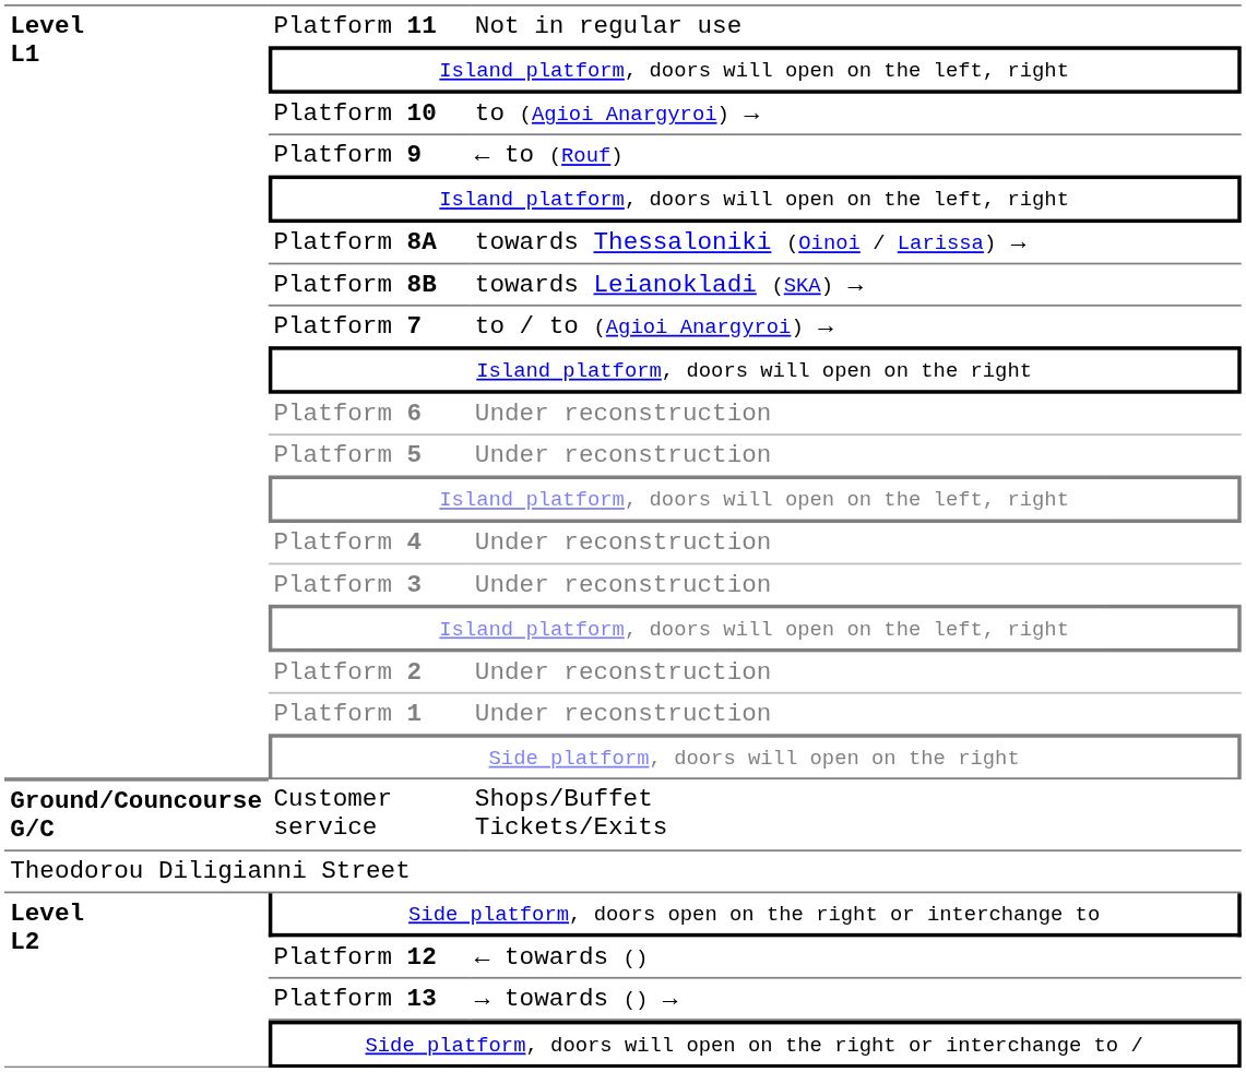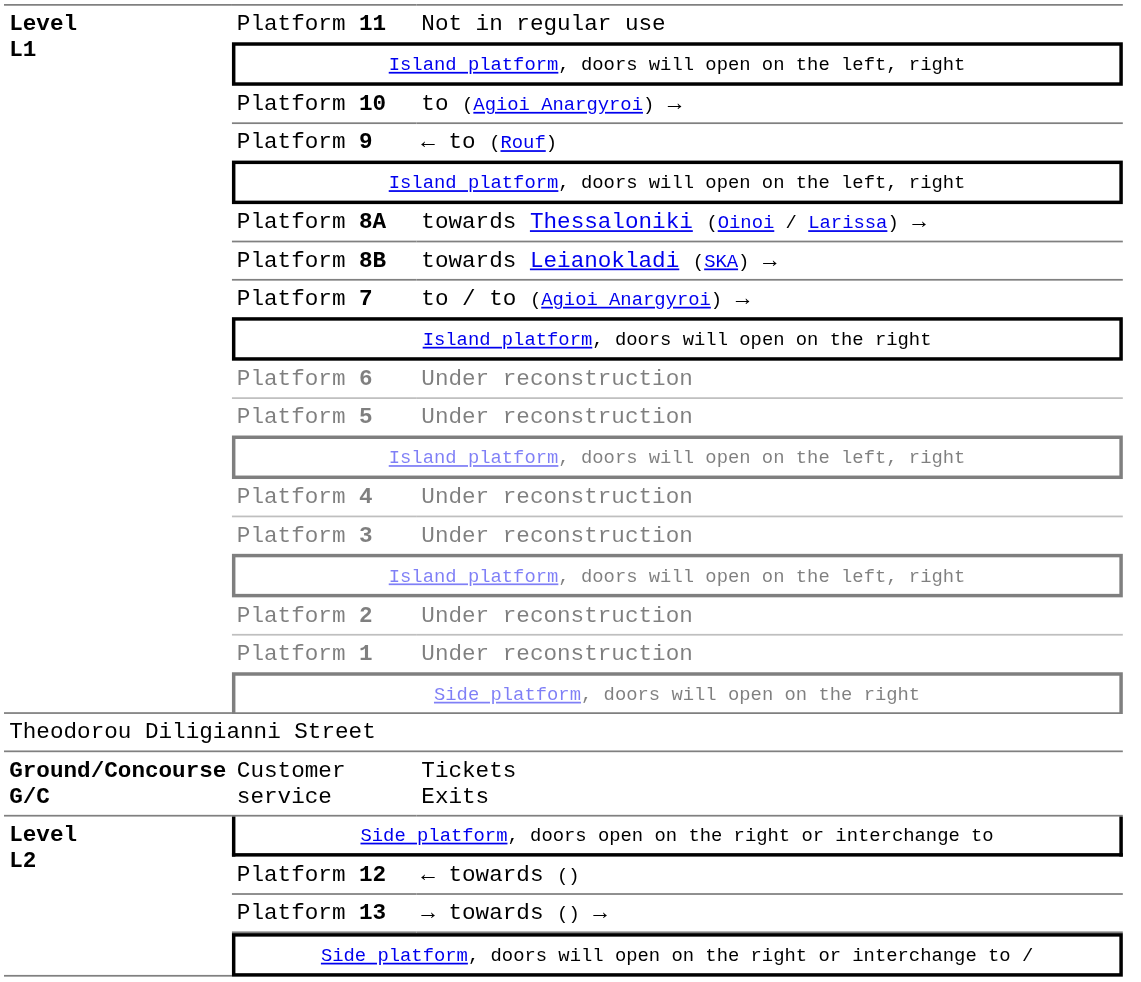- row: Ground/Councourse G/C | Customer service | Shops/Buffet Tickets/Exits
+ row: Ground/Concourse G/C | Customer service | Tickets Exits
